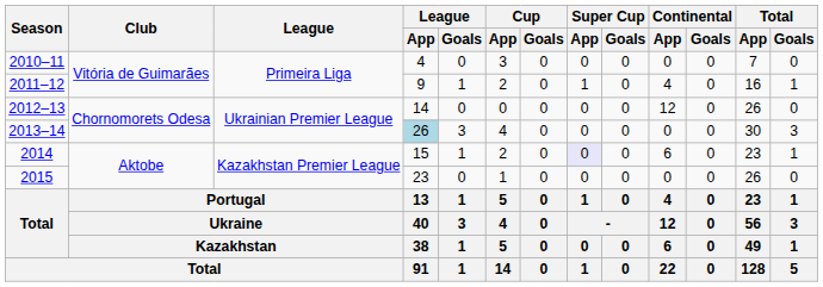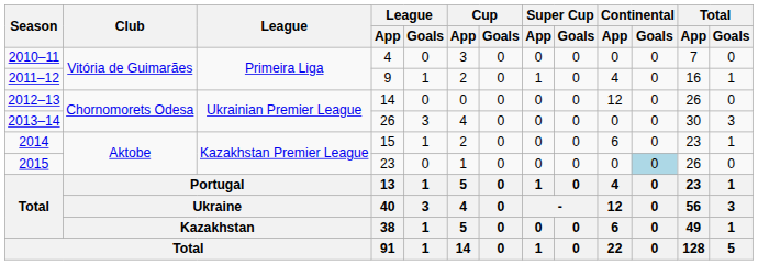2013–14 | League / App: lightblue background -> no background
2014 | Super Cup / App: lavender background -> no background
2015 | Continental / Goals: no background -> lightblue background
